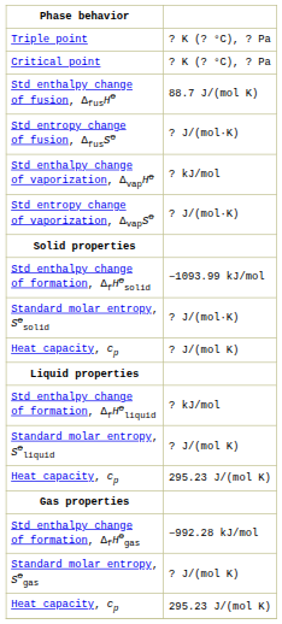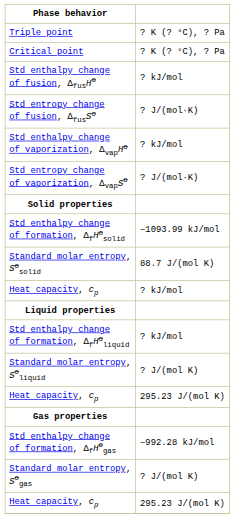row 4 | column 2: 88.7 J/(mol K) -> ? kJ/mol
row 10 | column 2: ? J/(mol·K) -> 88.7 J/(mol K)
row 11 | column 2: ? J/(mol K) -> ? kJ/mol
